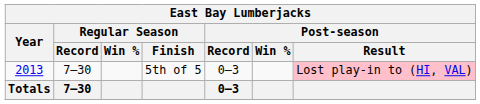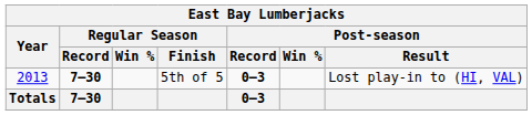5th of 5 | East Bay Lumberjacks / Regular Season / Record: normal -> bold
5th of 5 | East Bay Lumberjacks / Post-season / Record: normal -> bold
5th of 5 | East Bay Lumberjacks / Post-season / Result: pink background -> no background
